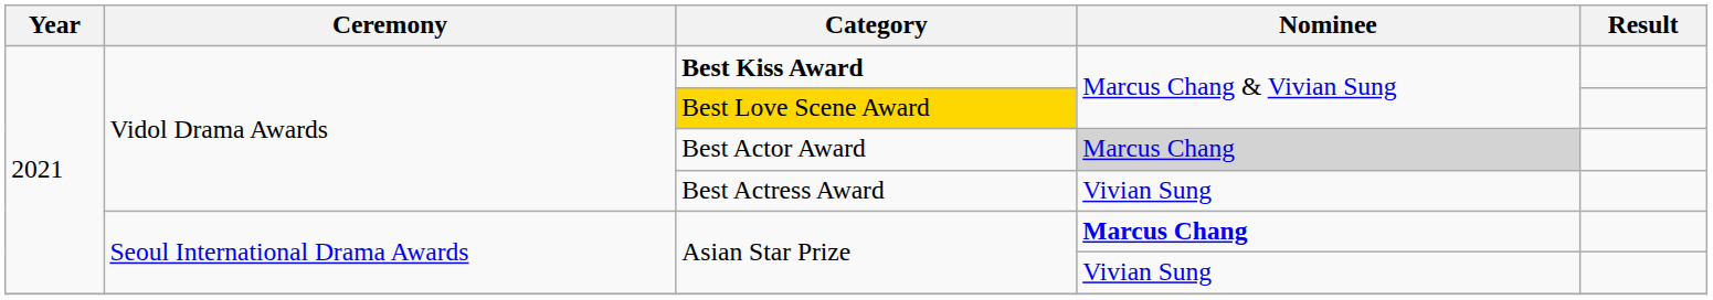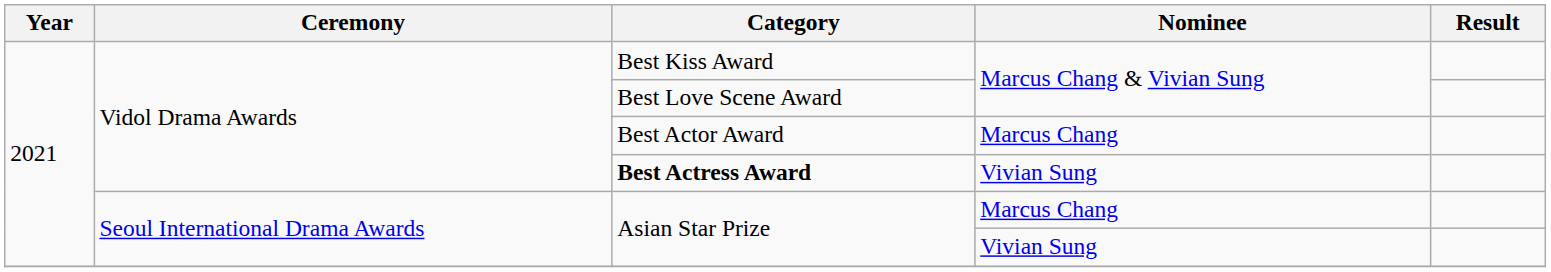Best Kiss Award | Category: bold -> normal
Best Love Scene Award | Category: gold background -> no background
Best Actor Award | Nominee: lightgrey background -> no background
Best Actress Award | Category: normal -> bold
Asian Star Prize / Marcus Chang | Nominee: bold -> normal
